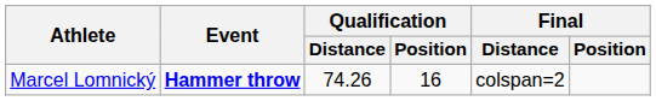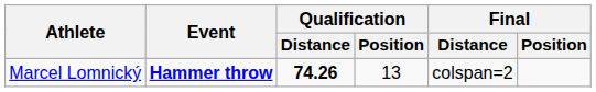Marcel Lomnický | Qualification / Distance: normal -> bold
Marcel Lomnický | Qualification / Position: 16 -> 13
